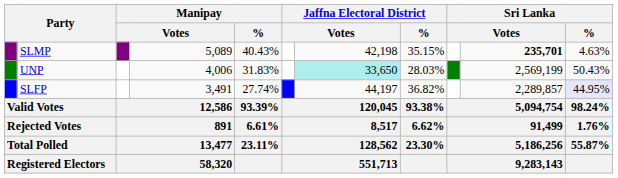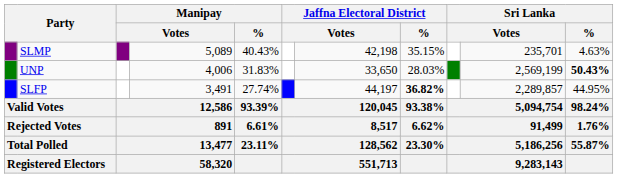SLMP | column 10: bold -> normal
UNP | column 7: paleturquoise background -> no background
UNP | Sri Lanka / %: normal -> bold
SLFP | Jaffna Electoral District / %: normal -> bold
SLFP | Sri Lanka / %: lavender background -> no background
